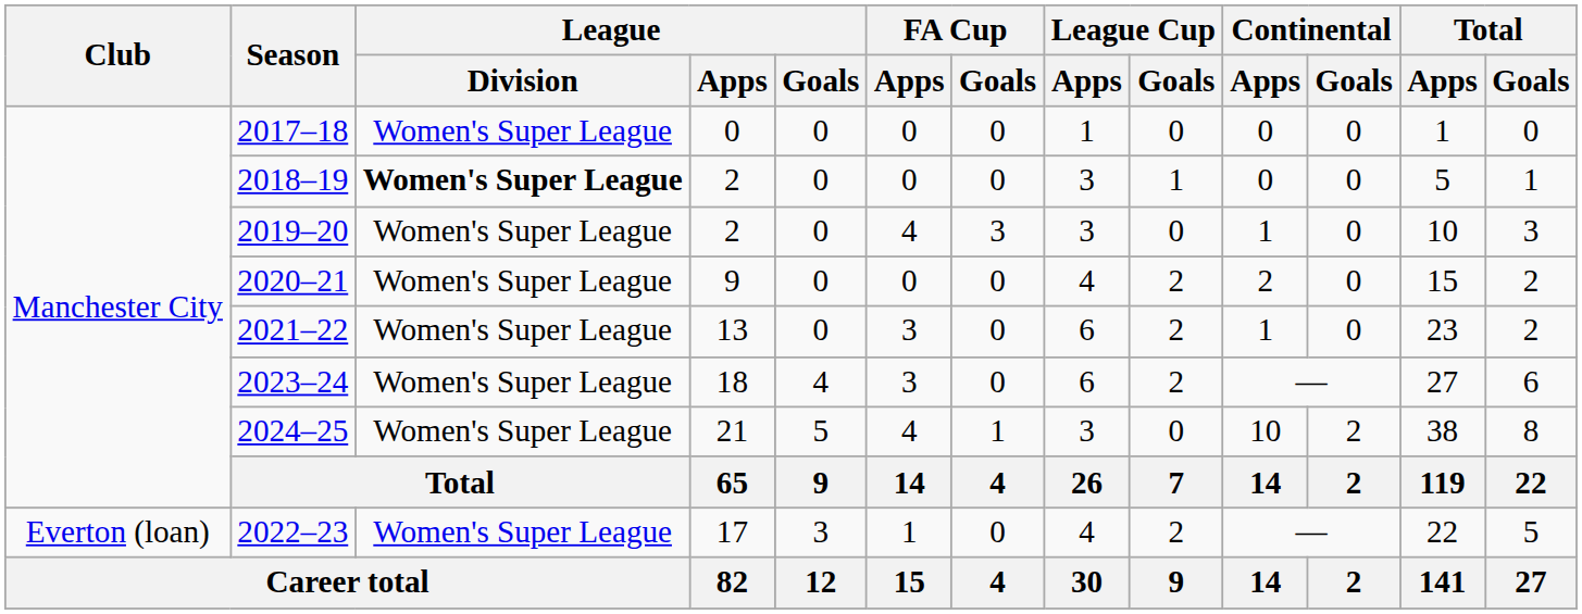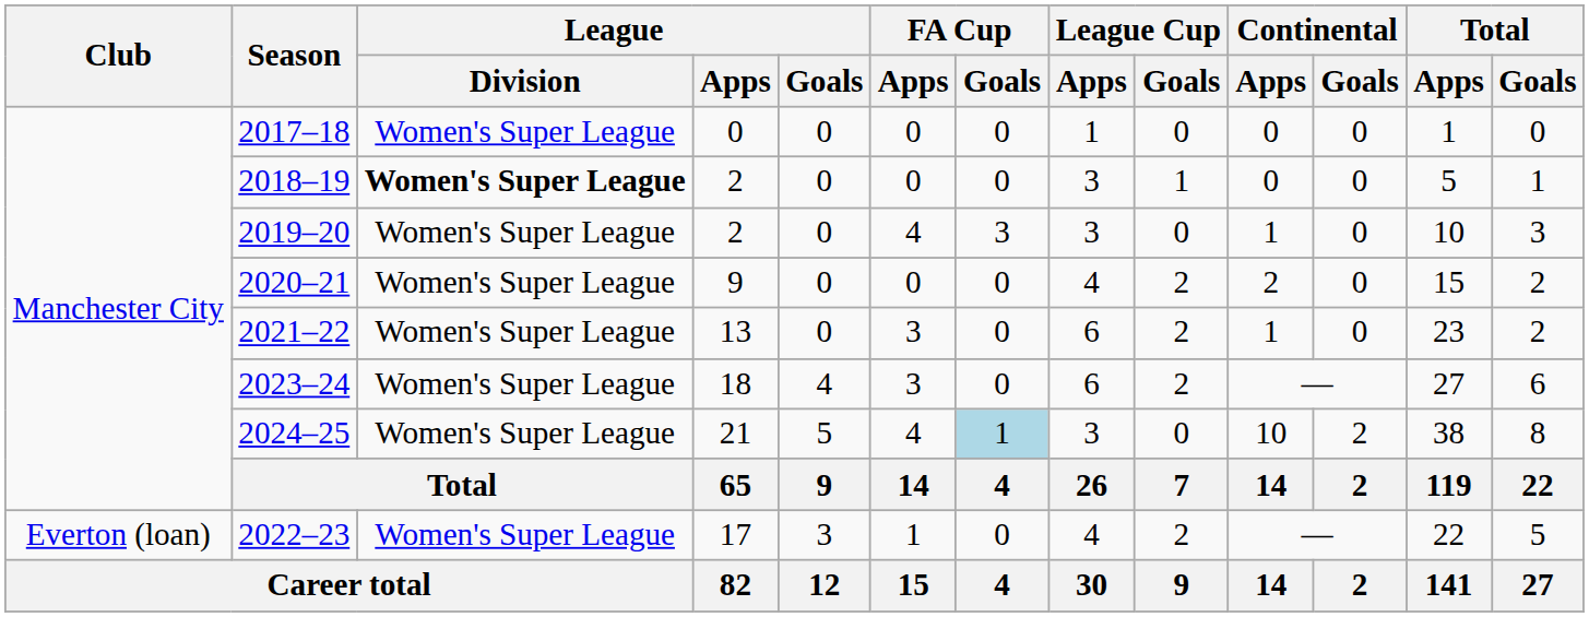2024–25 | FA Cup / Goals: no background -> lightblue background
